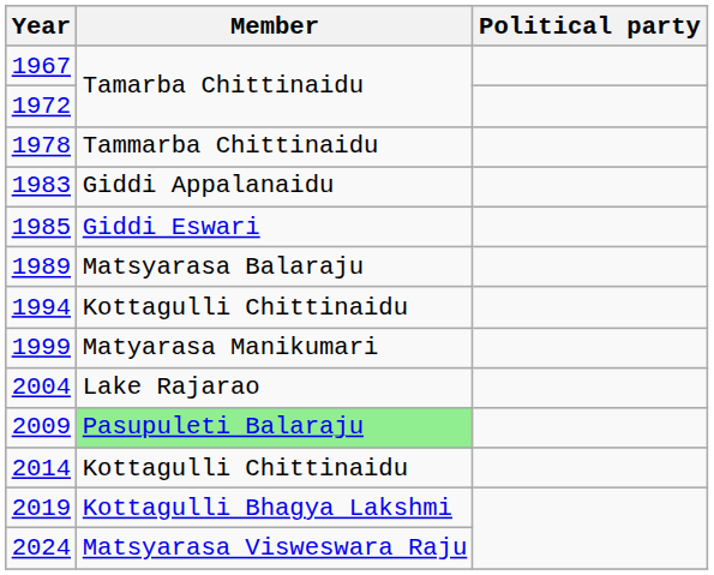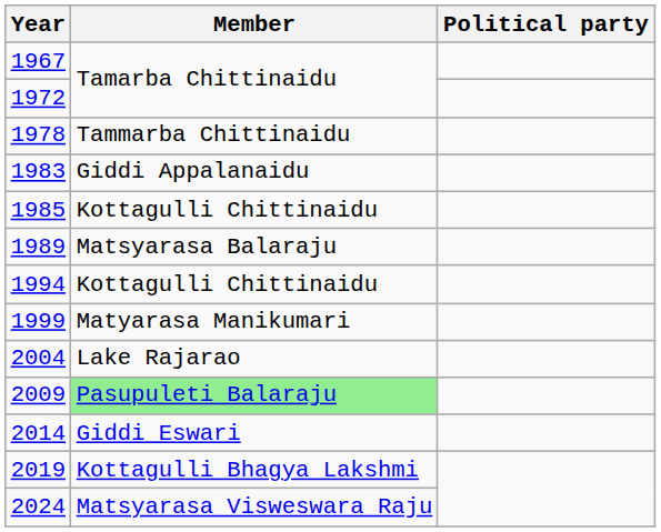1985 | Member: Giddi Eswari -> Kottagulli Chittinaidu
2014 | Member: Kottagulli Chittinaidu -> Giddi Eswari
